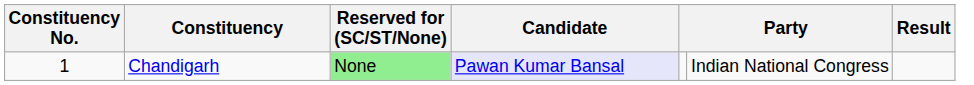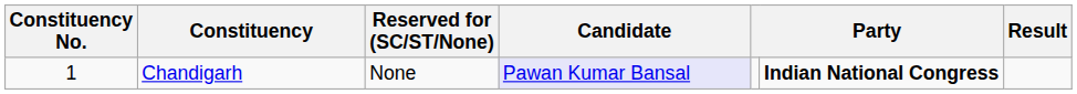Chandigarh | Reserved for (SC/ST/None): lightgreen background -> no background
Chandigarh | column 6: normal -> bold
